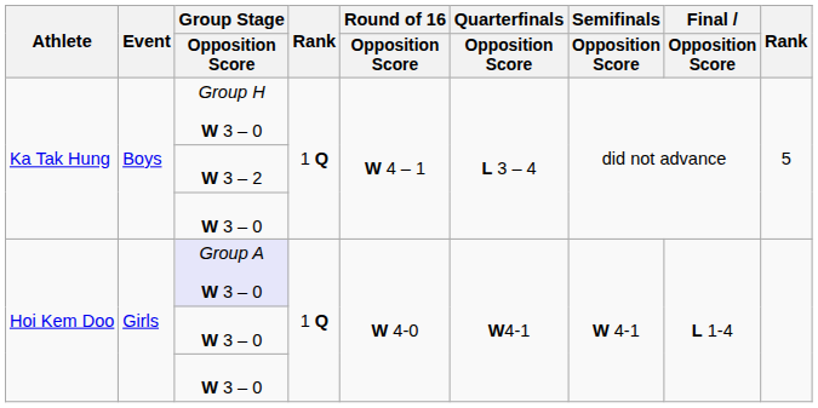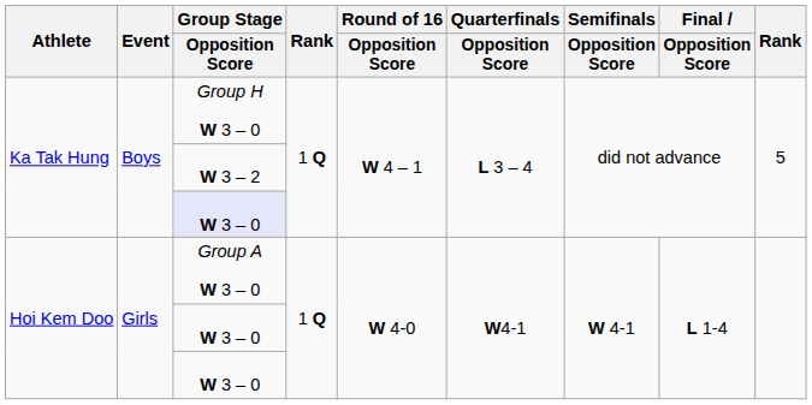Ka Tak Hung / W 3 – 0 | Group Stage / Opposition Score: no background -> lavender background
Group A W 3 – 0 | Group Stage / Opposition Score: lavender background -> no background
